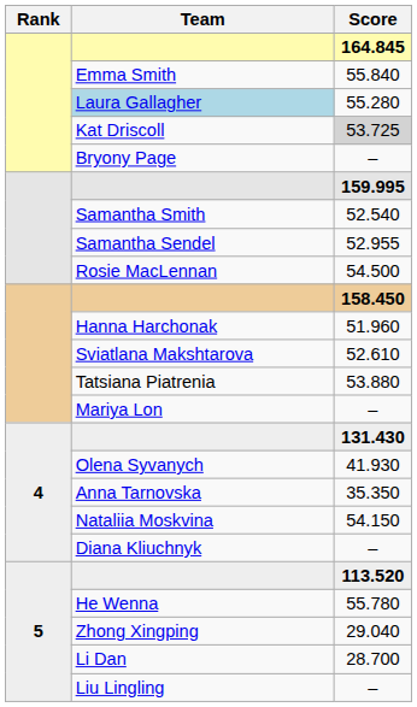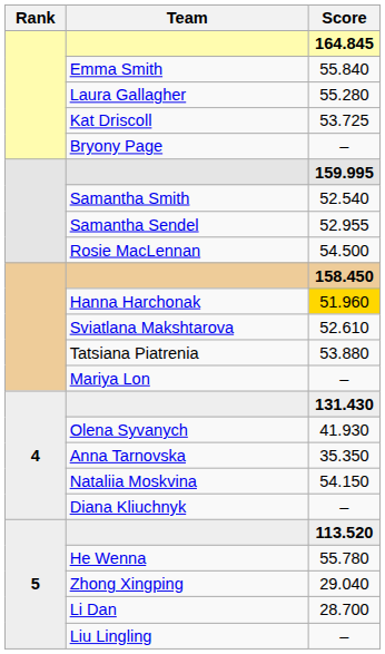55.280 | Team: lightblue background -> no background
53.725 | Score: lightgrey background -> no background
51.960 | Score: no background -> gold background
